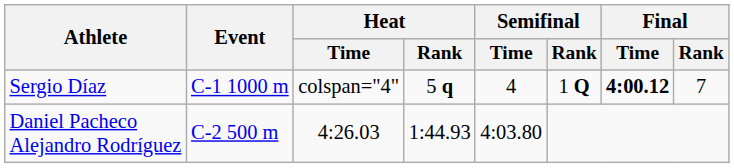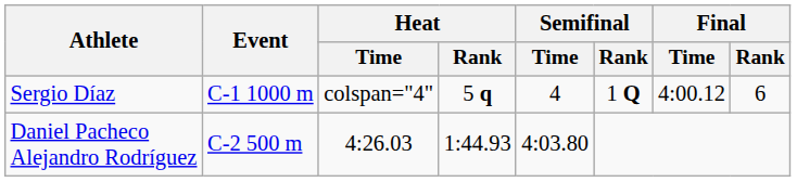Sergio Díaz | Final / Time: bold -> normal
Sergio Díaz | Final / Rank: 7 -> 6
